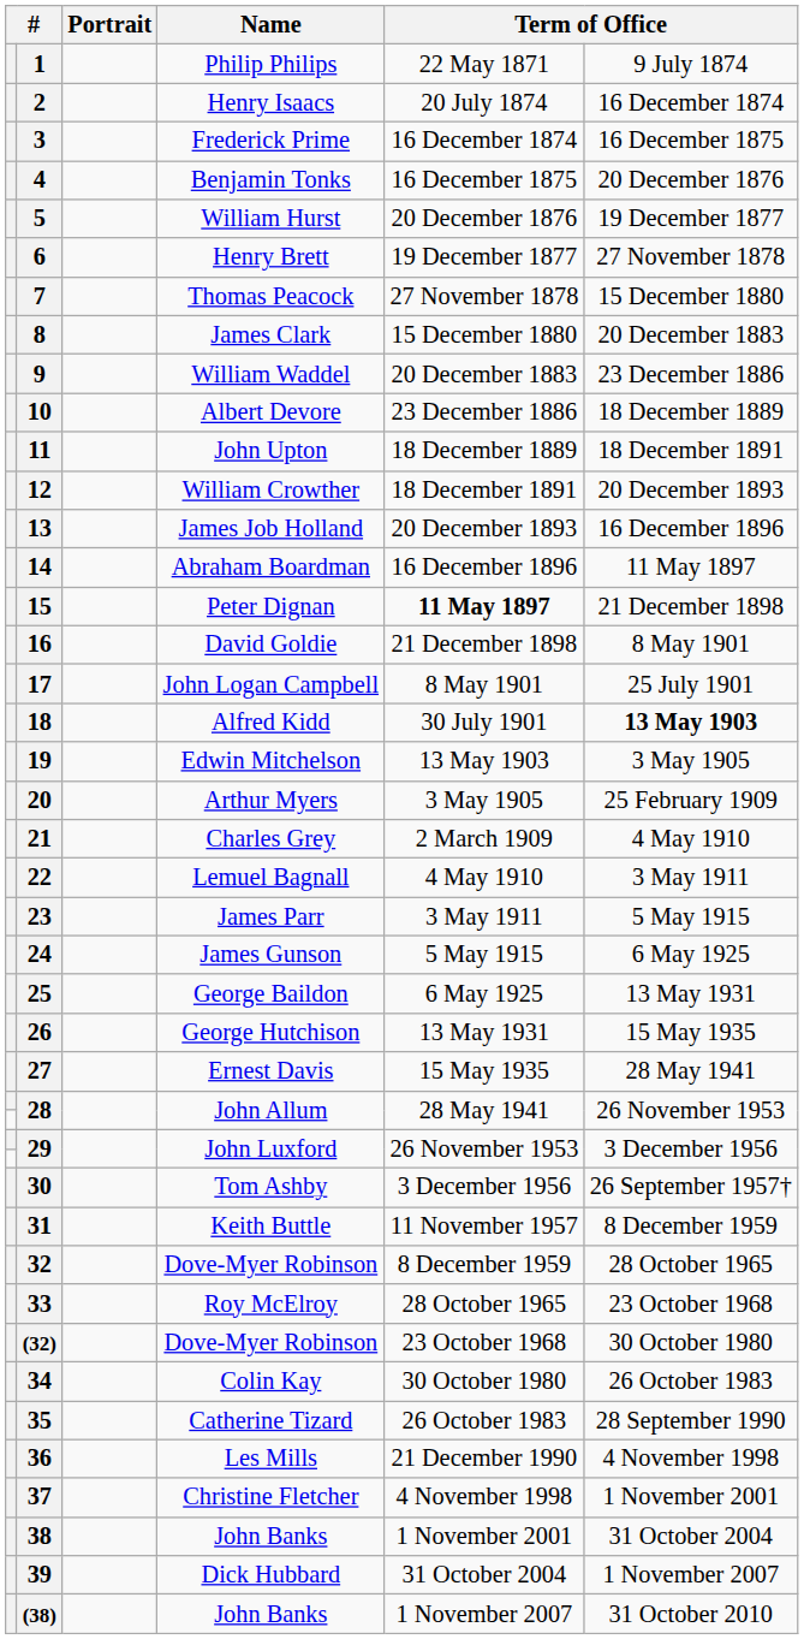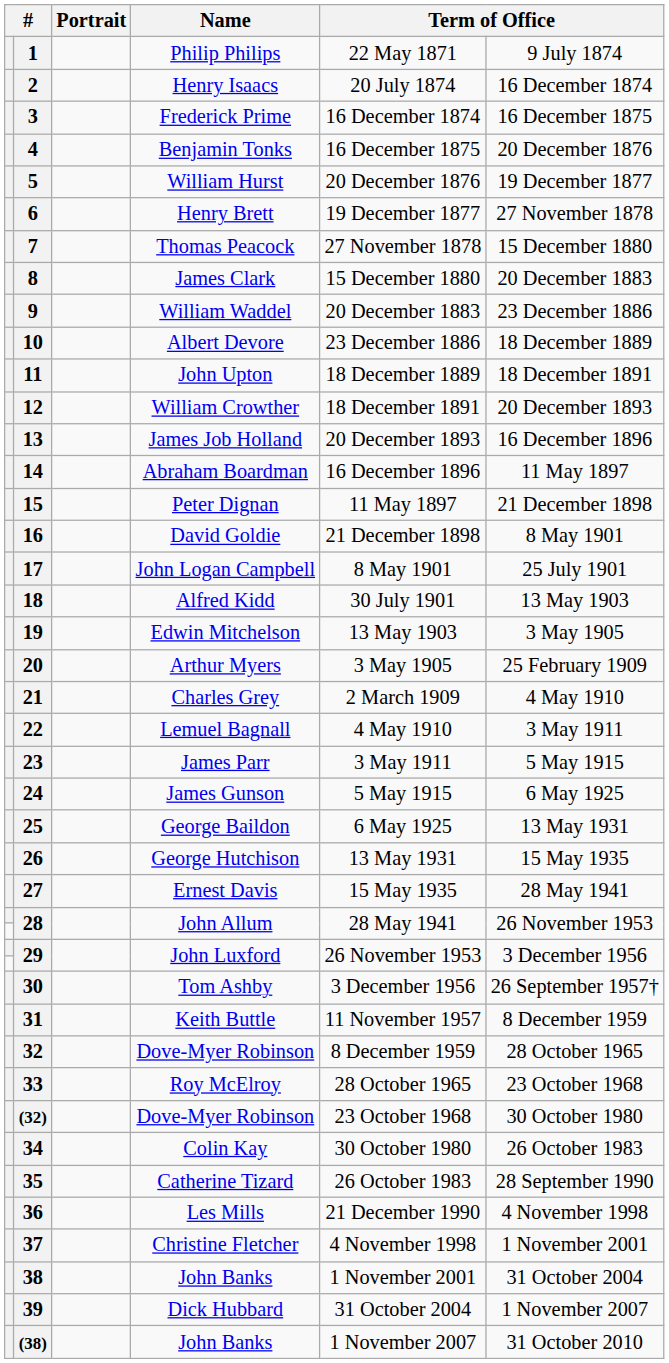15 | column 5: bold -> normal
18 | column 6: bold -> normal
